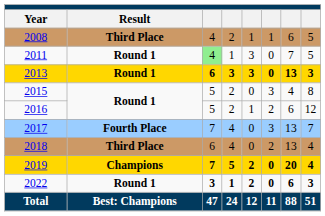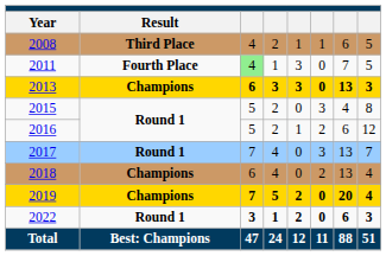2011 | Result: Round 1 -> Fourth Place
2013 | Result: Round 1 -> Champions
2017 | Result: Fourth Place -> Round 1
2018 | Result: Third Place -> Champions
